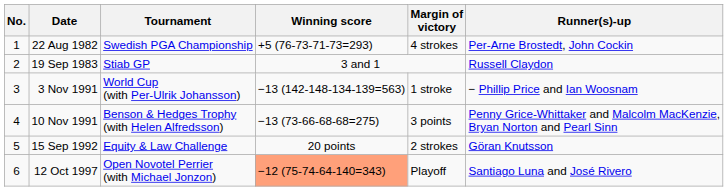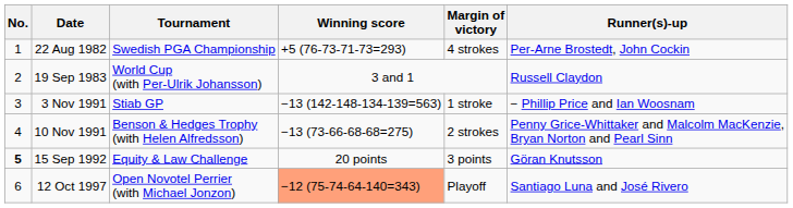19 Sep 1983 | Tournament: Stiab GP -> World Cup (with Per-Ulrik Johansson)
3 Nov 1991 | Tournament: World Cup (with Per-Ulrik Johansson) -> Stiab GP
10 Nov 1991 | Margin of victory: 3 points -> 2 strokes
15 Sep 1992 | No.: normal -> bold
15 Sep 1992 | Margin of victory: 2 strokes -> 3 points
